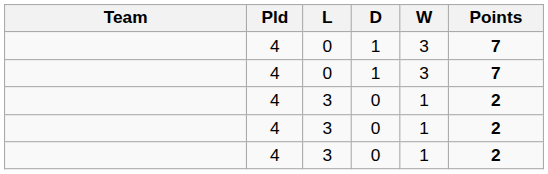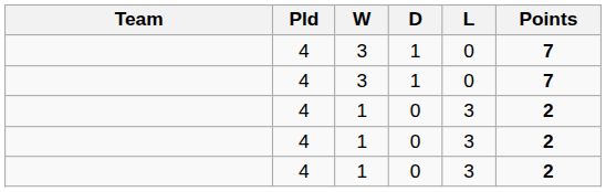columns swapped: W <-> L
